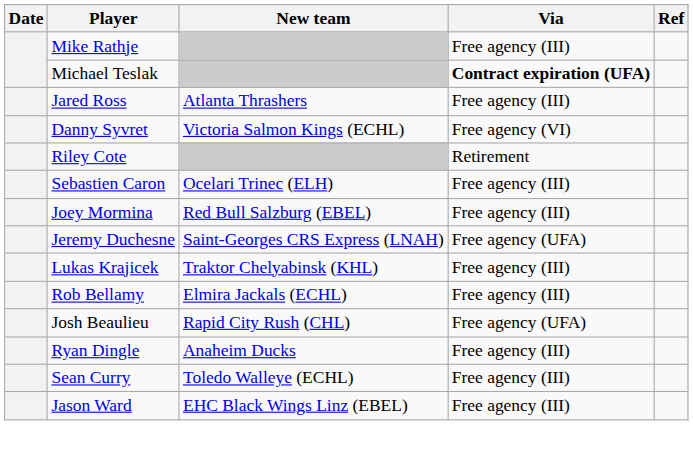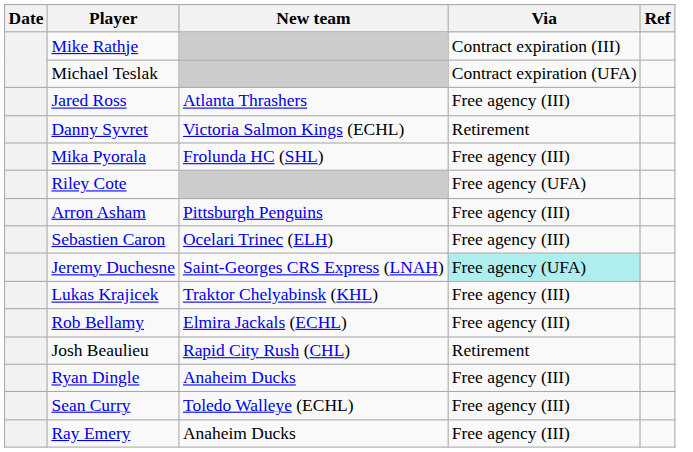Mike Rathje | Via: Free agency (III) -> Contract expiration (III)
Michael Teslak | Via: bold -> normal
Danny Syvret | Via: Free agency (VI) -> Retirement
+ row: Mika Pyorala | Frolunda HC (SHL) | Free agency (III)
Riley Cote | Via: Retirement -> Free agency (UFA)
+ row: Arron Asham | Pittsburgh Penguins | Free agency (III)
- row: Joey Mormina | Red Bull Salzburg (EBEL) | Free agency (III)
Jeremy Duchesne | Via: no background -> paleturquoise background
Josh Beaulieu | Via: Free agency (UFA) -> Retirement
- row: Jason Ward | EHC Black Wings Linz (EBEL) | Free agency (III)
+ row: Ray Emery | Anaheim Ducks | Free agency (III)
